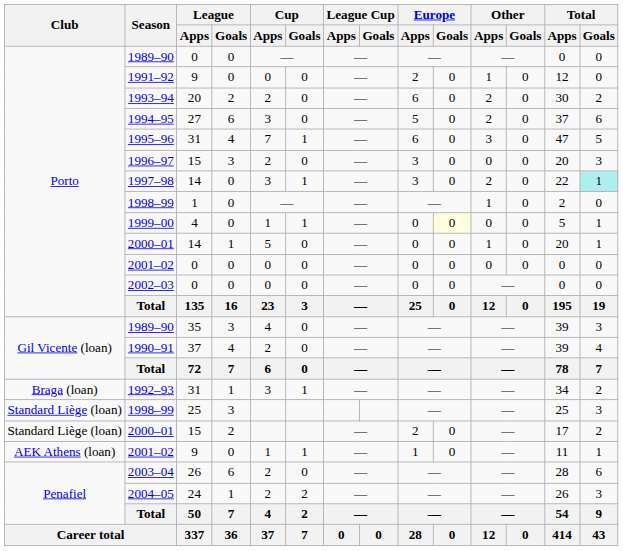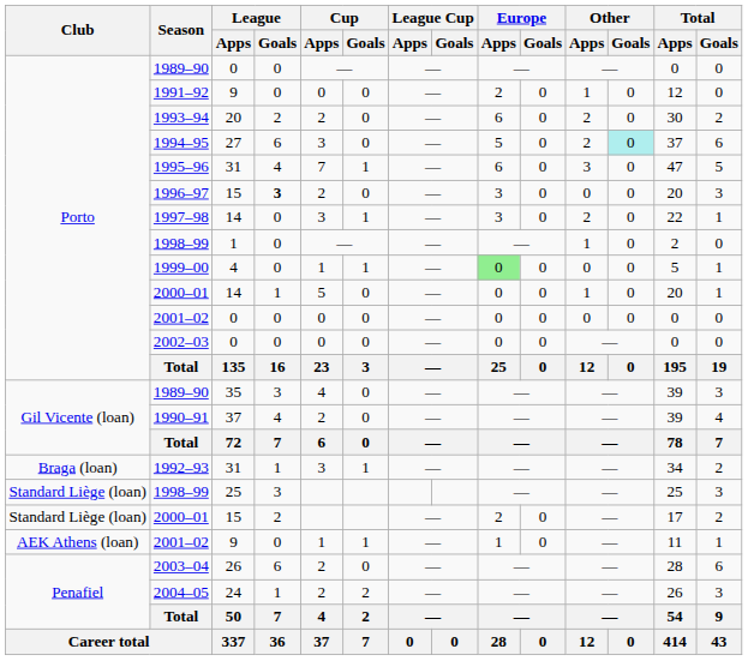1994–95 | Other / Goals: no background -> paleturquoise background
1996–97 | League / Goals: normal -> bold
1997–98 | Total / Goals: paleturquoise background -> no background
1999–00 | Europe / Apps: no background -> lightgreen background
1999–00 | Europe / Goals: lightyellow background -> no background
